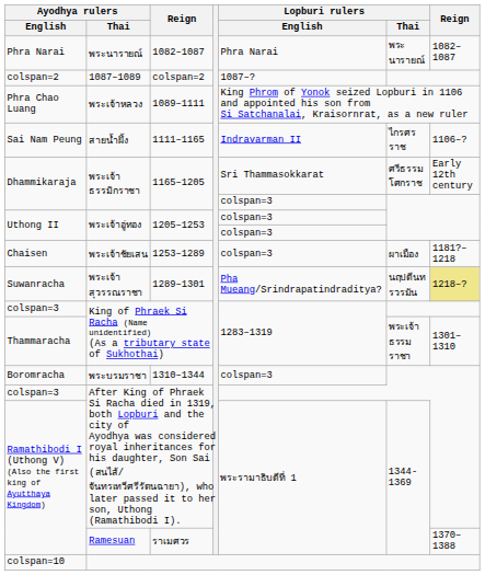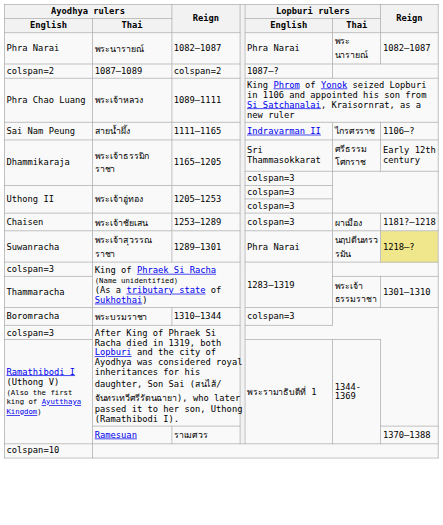Suwanracha | Lopburi rulers / English: Pha Mueang/Srindrapatindraditya? -> Phra Narai
